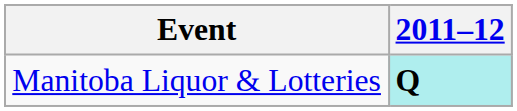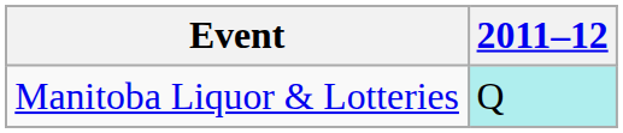Manitoba Liquor & Lotteries | 2011–12: bold -> normal
